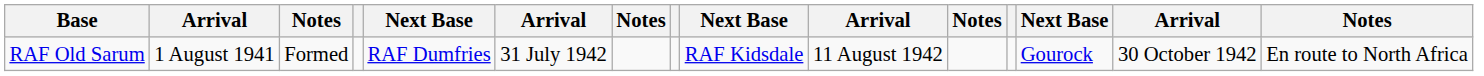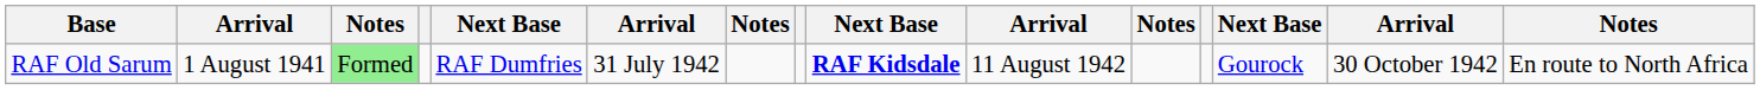RAF Old Sarum | column 3: no background -> lightgreen background
RAF Old Sarum | column 9: normal -> bold
